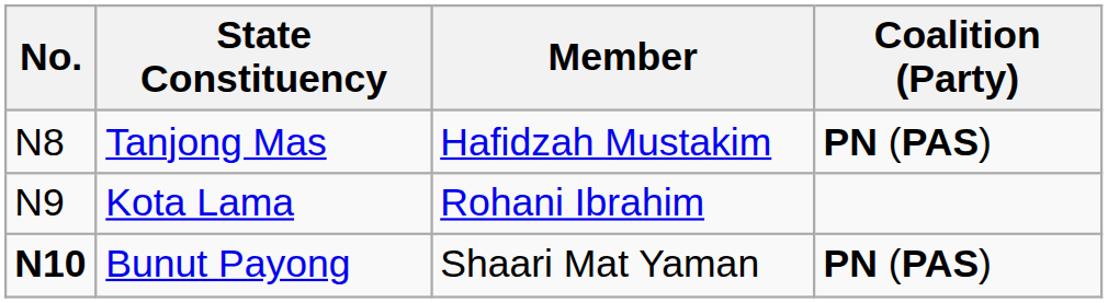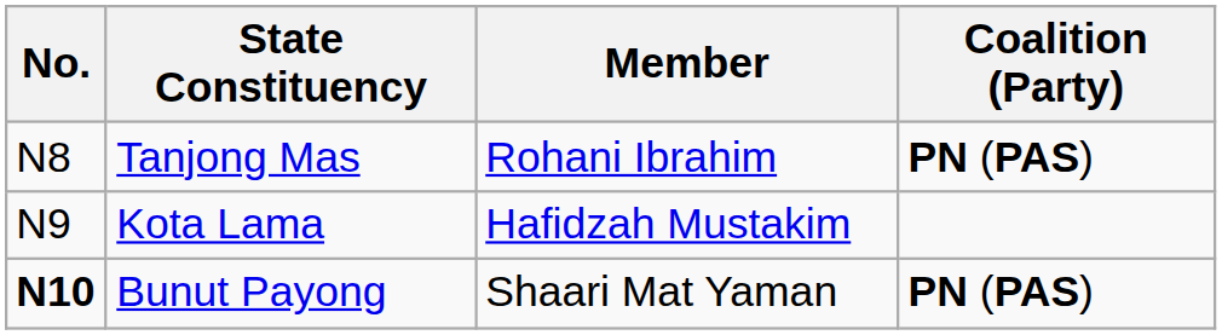Tanjong Mas | Member: Hafidzah Mustakim -> Rohani Ibrahim
Kota Lama | Member: Rohani Ibrahim -> Hafidzah Mustakim
